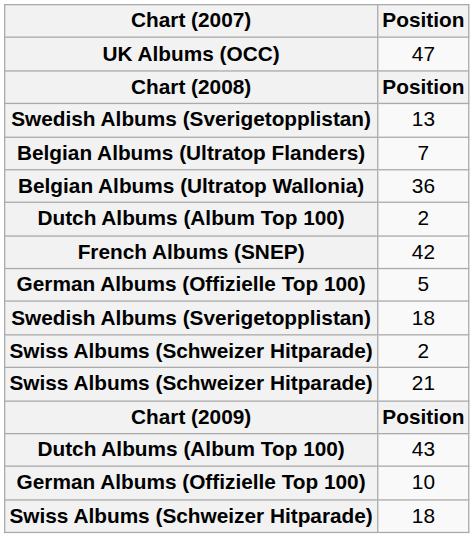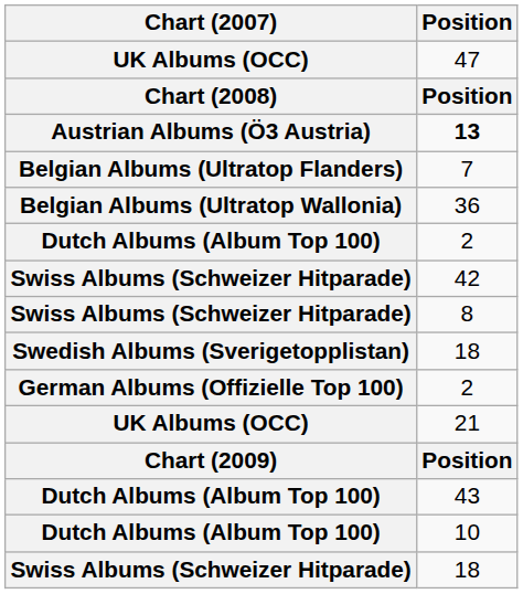row 4 | Chart (2007): Swedish Albums (Sverigetopplistan) -> Austrian Albums (Ö3 Austria)
row 4 | Position: normal -> bold
row 8 | Chart (2007): French Albums (SNEP) -> Swiss Albums (Schweizer Hitparade)
row 9 | Chart (2007): German Albums (Offizielle Top 100) -> Swiss Albums (Schweizer Hitparade)
row 9 | Position: 5 -> 8
row 11 | Chart (2007): Swiss Albums (Schweizer Hitparade) -> German Albums (Offizielle Top 100)
row 12 | Chart (2007): Swiss Albums (Schweizer Hitparade) -> UK Albums (OCC)
row 15 | Chart (2007): German Albums (Offizielle Top 100) -> Dutch Albums (Album Top 100)
